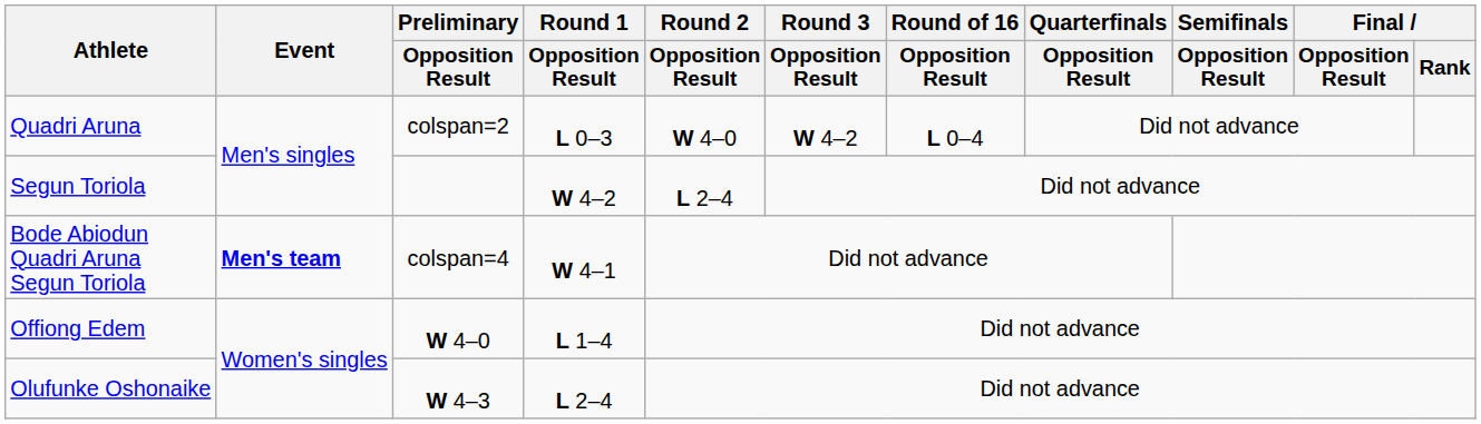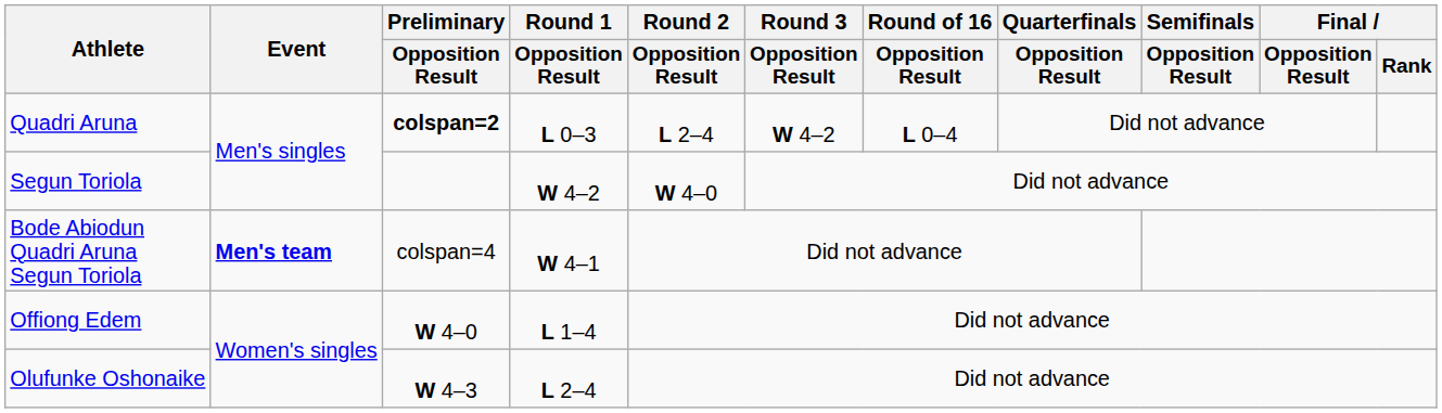Quadri Aruna | Preliminary / Opposition Result: normal -> bold
Quadri Aruna | Round 2 / Opposition Result: W 4–0 -> L 2–4
Segun Toriola | Round 2 / Opposition Result: L 2–4 -> W 4–0
